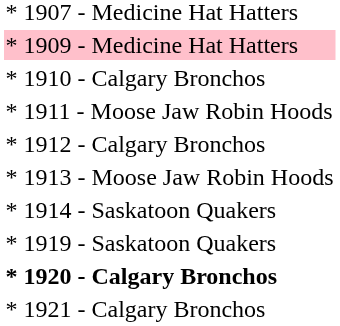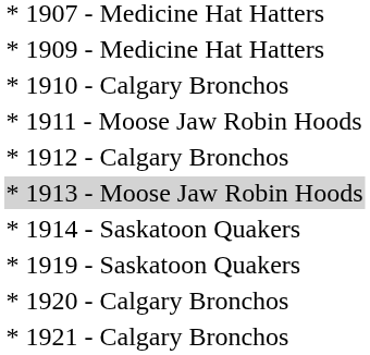row 2 | column 1: pink background -> no background
row 6 | column 1: no background -> lightgrey background
row 9 | column 1: bold -> normal
